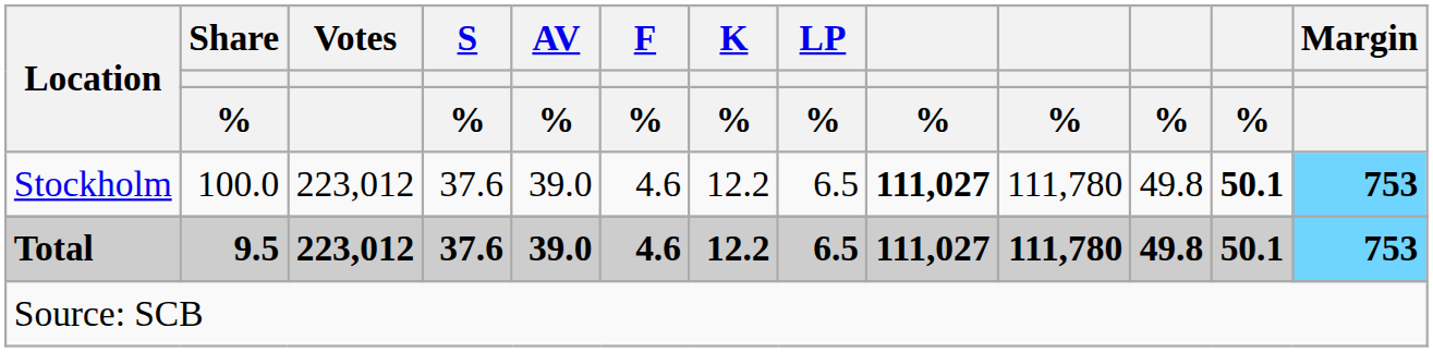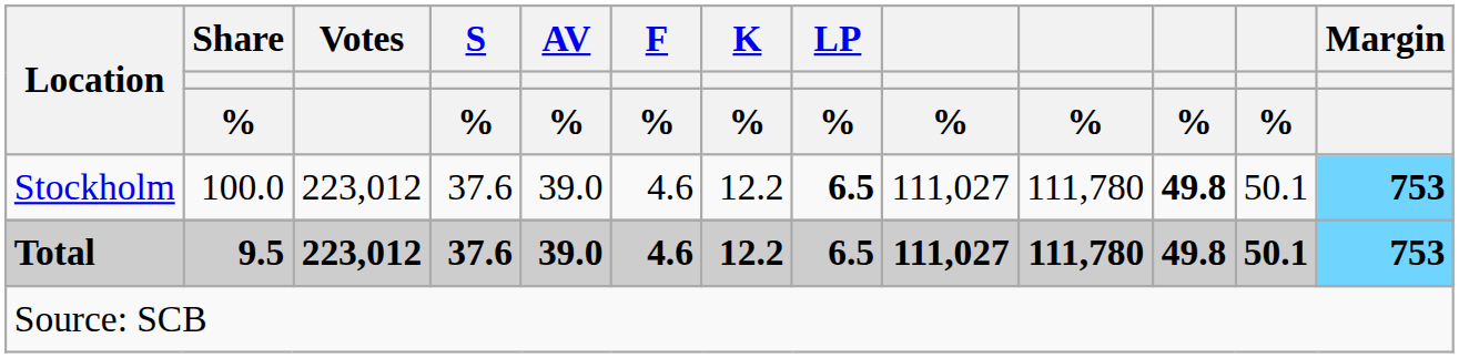Stockholm | LP / %: normal -> bold
Stockholm | column 9: bold -> normal
Stockholm | column 11: normal -> bold
Stockholm | column 12: bold -> normal
